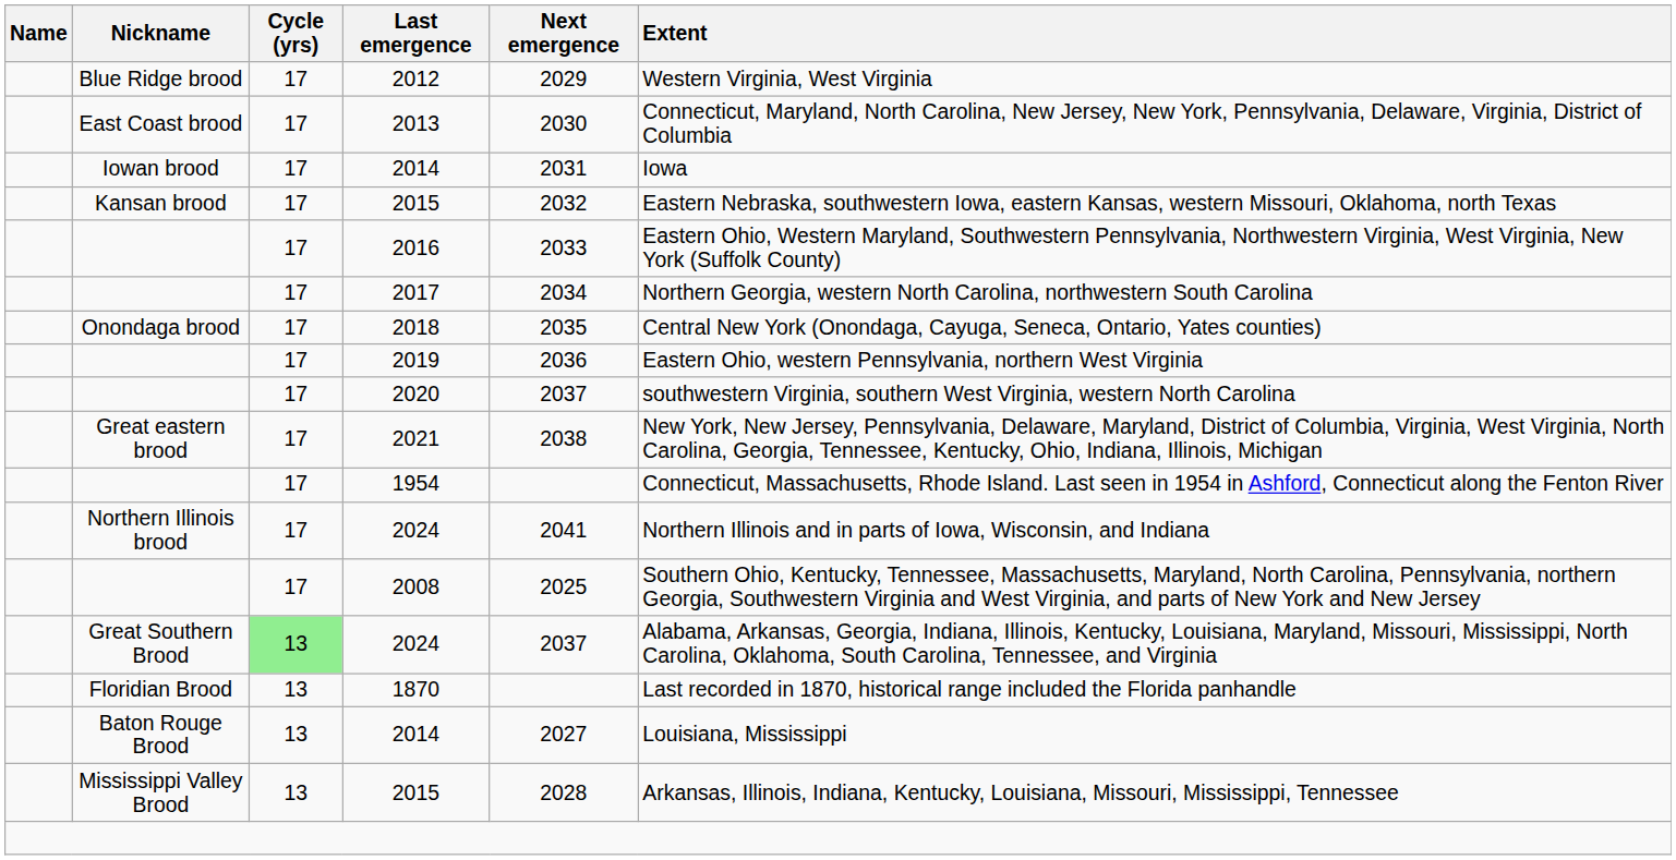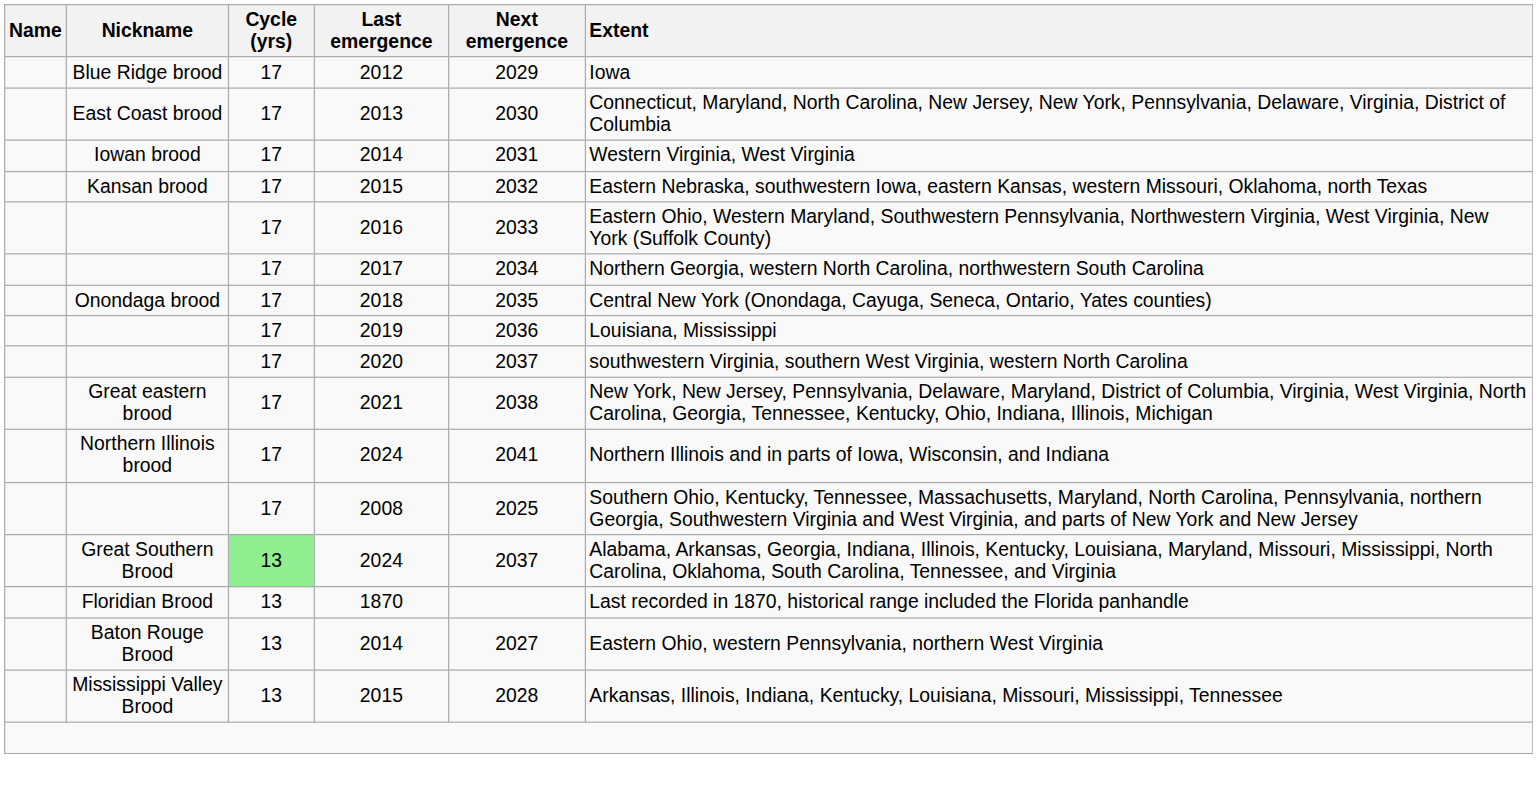2012 | Extent: Western Virginia, West Virginia -> Iowa
Iowan brood / 2014 | Extent: Iowa -> Western Virginia, West Virginia
2019 | Extent: Eastern Ohio, western Pennsylvania, northern West Virginia -> Louisiana, Mississippi
- row: 17 | 1954 | Connecticut, Massachusetts, Rhode Island. Last seen in 1954 in Ashford, Connecticut along the Fenton River
Baton Rouge Brood / 2014 | Extent: Louisiana, Mississippi -> Eastern Ohio, western Pennsylvania, northern West Virginia
